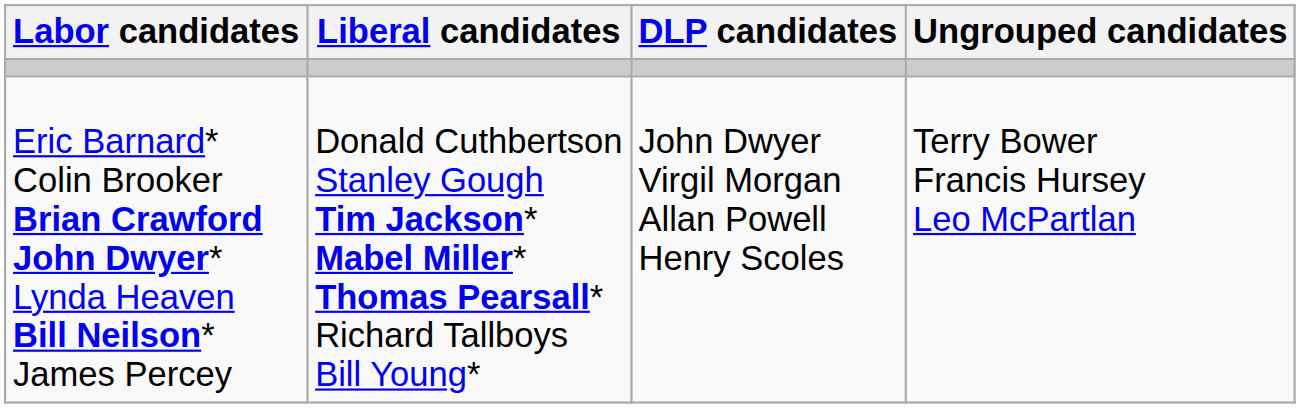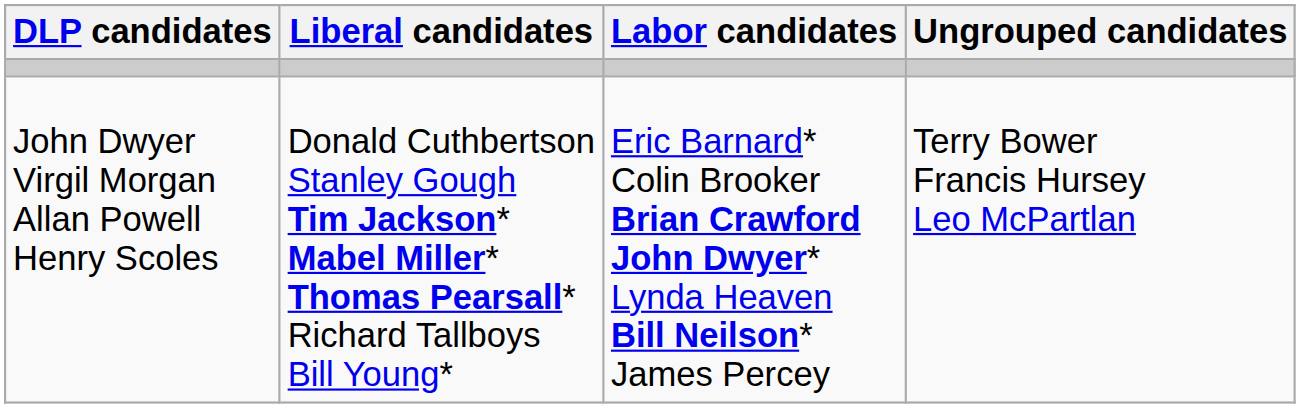columns swapped: Labor candidates <-> DLP candidates
